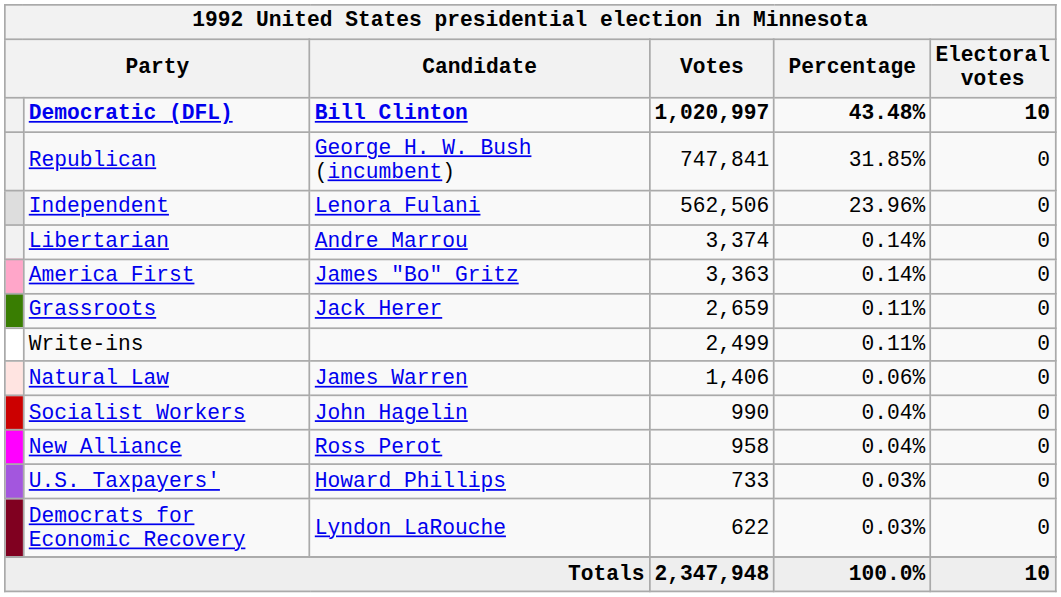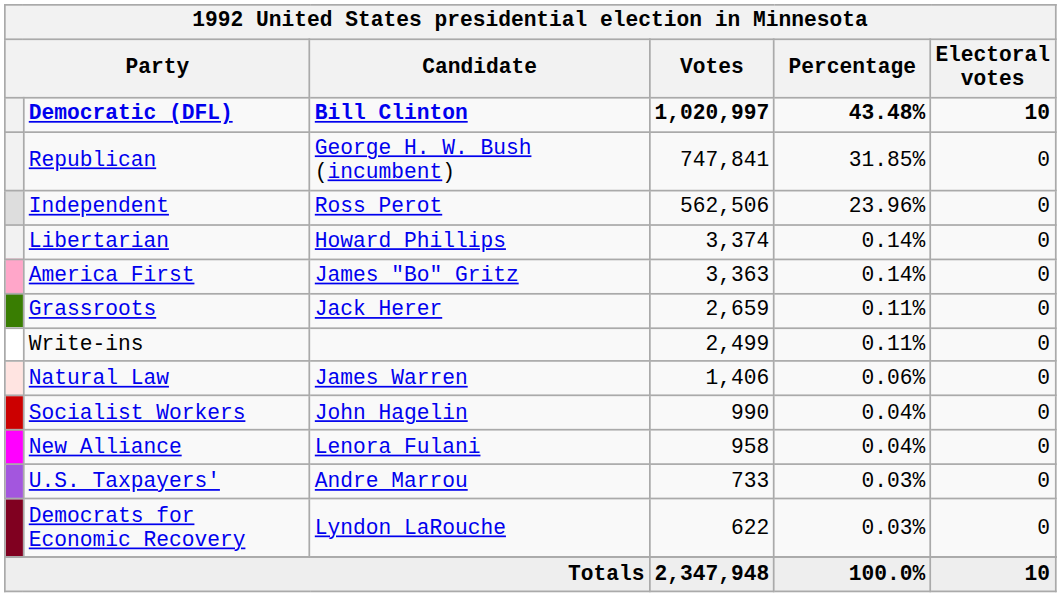Independent | Candidate: Lenora Fulani -> Ross Perot
Libertarian | Candidate: Andre Marrou -> Howard Phillips
New Alliance | Candidate: Ross Perot -> Lenora Fulani
U.S. Taxpayers' | Candidate: Howard Phillips -> Andre Marrou
